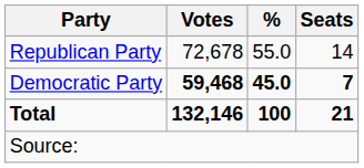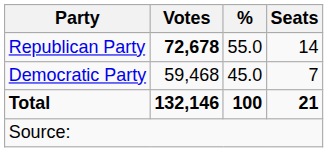Republican Party | Votes: normal -> bold
Democratic Party | Votes: bold -> normal
Democratic Party | %: bold -> normal
Democratic Party | Seats: bold -> normal
